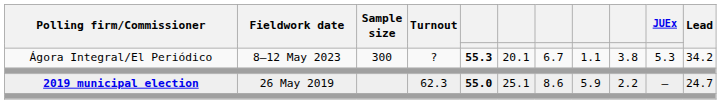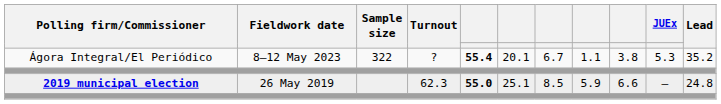Ágora Integral/El Periódico | Sample size: 300 -> 322
Ágora Integral/El Periódico | column 5: 55.3 -> 55.4
Ágora Integral/El Periódico | Lead: 34.2 -> 35.2
2019 municipal election | column 7: 8.6 -> 8.5
2019 municipal election | column 9: 2.2 -> 6.6
2019 municipal election | Lead: 24.7 -> 24.8
